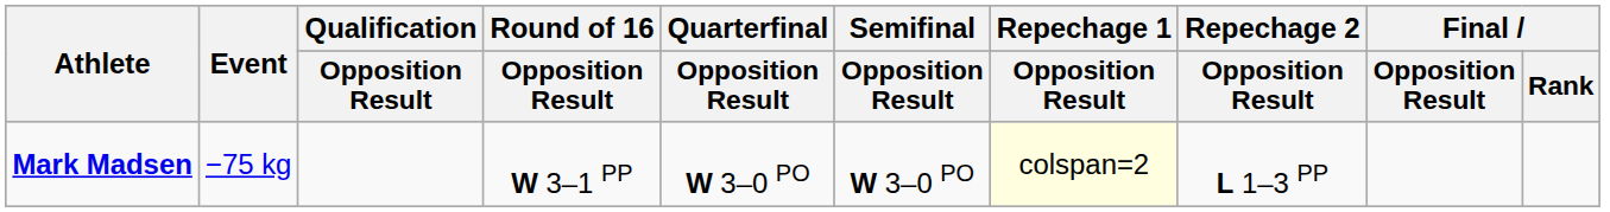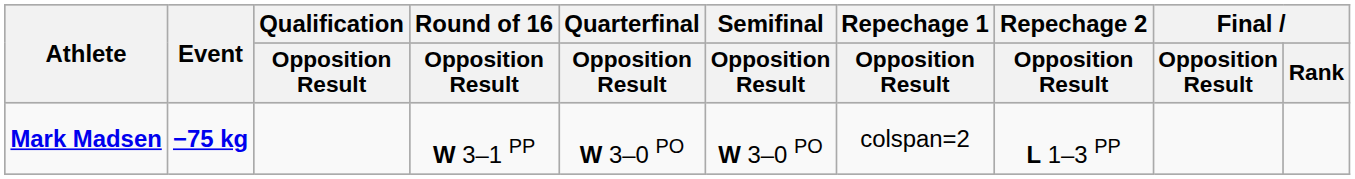Mark Madsen | Event: normal -> bold
Mark Madsen | Repechage 1 / Opposition Result: lightyellow background -> no background
